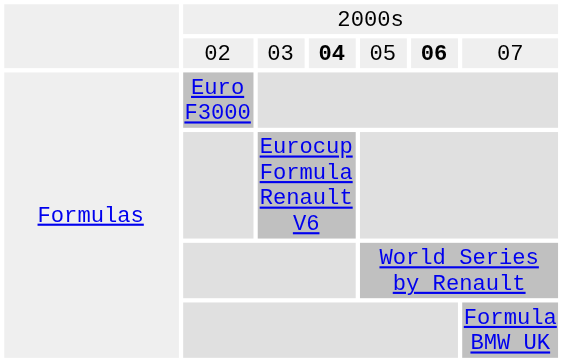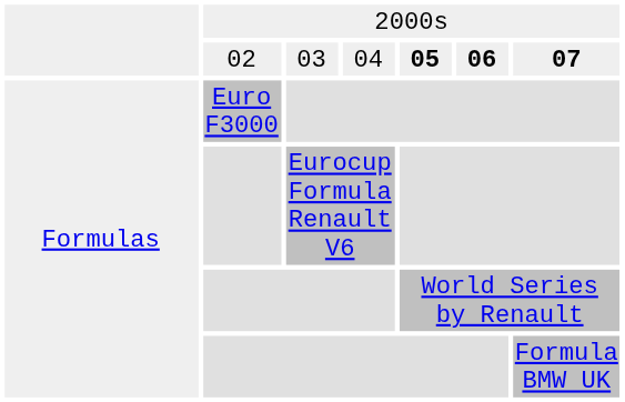02 | column 4: bold -> normal
02 | column 5: normal -> bold
02 | column 7: normal -> bold
